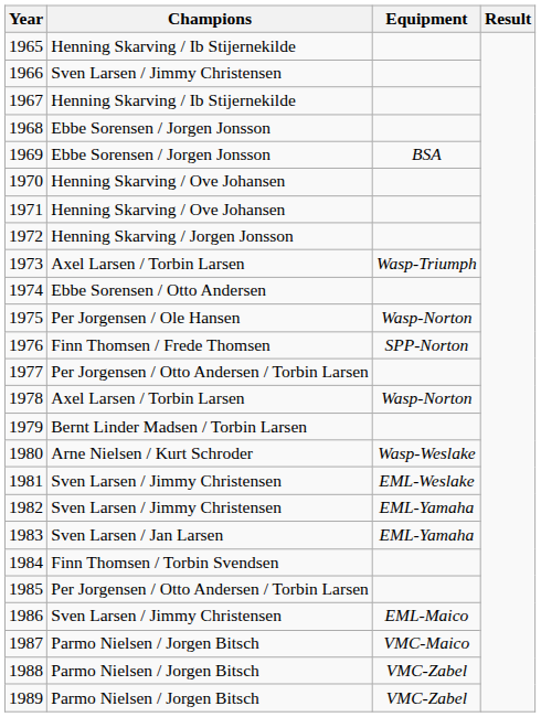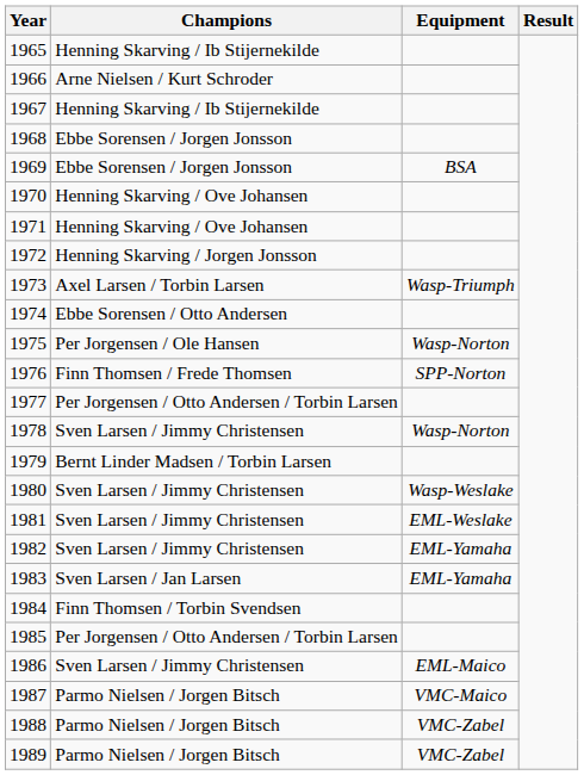1966 | Champions: Sven Larsen / Jimmy Christensen -> Arne Nielsen / Kurt Schroder
1978 | Champions: Axel Larsen / Torbin Larsen -> Sven Larsen / Jimmy Christensen
1980 | Champions: Arne Nielsen / Kurt Schroder -> Sven Larsen / Jimmy Christensen
